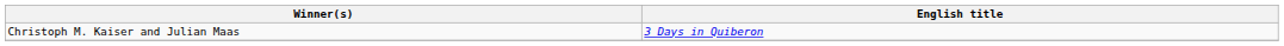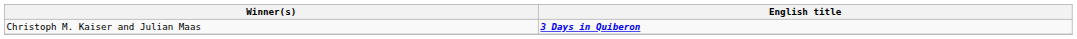Christoph M. Kaiser and Julian Maas | English title: normal -> bold
